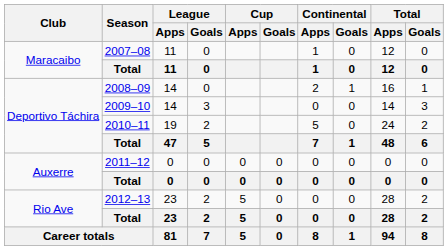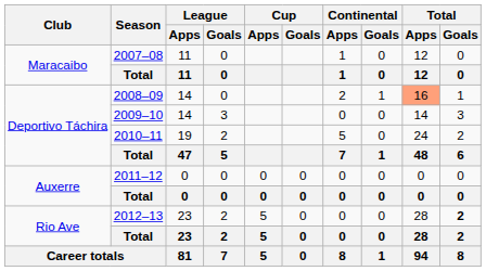2008–09 | Total / Apps: no background -> lightsalmon background
2012–13 | Total / Goals: normal -> bold
